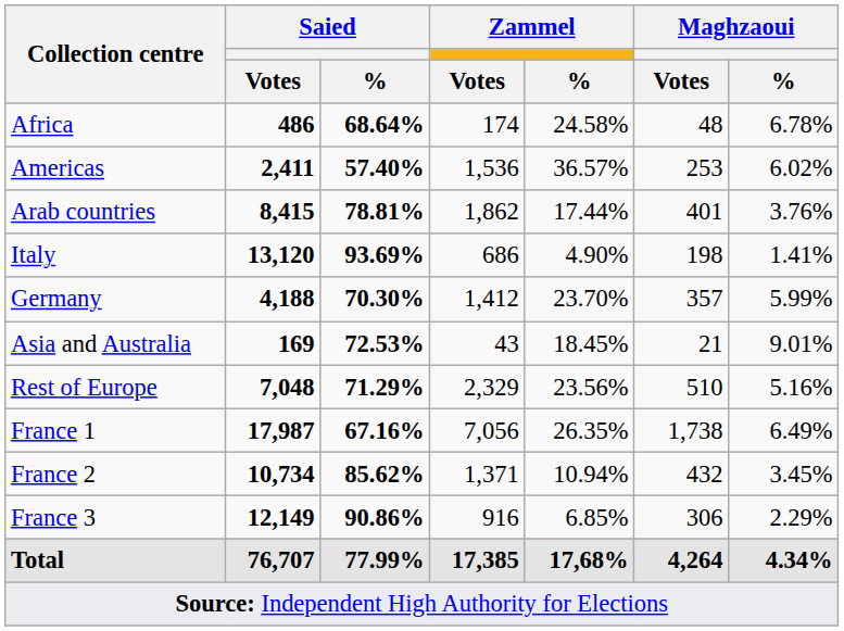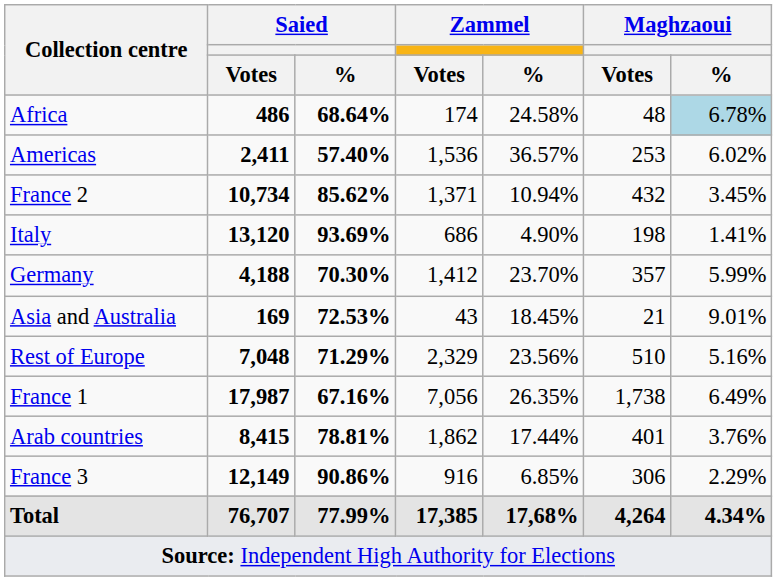Africa | Maghzaoui / %: no background -> lightblue background
rows swapped: Arab countries <-> France 2
